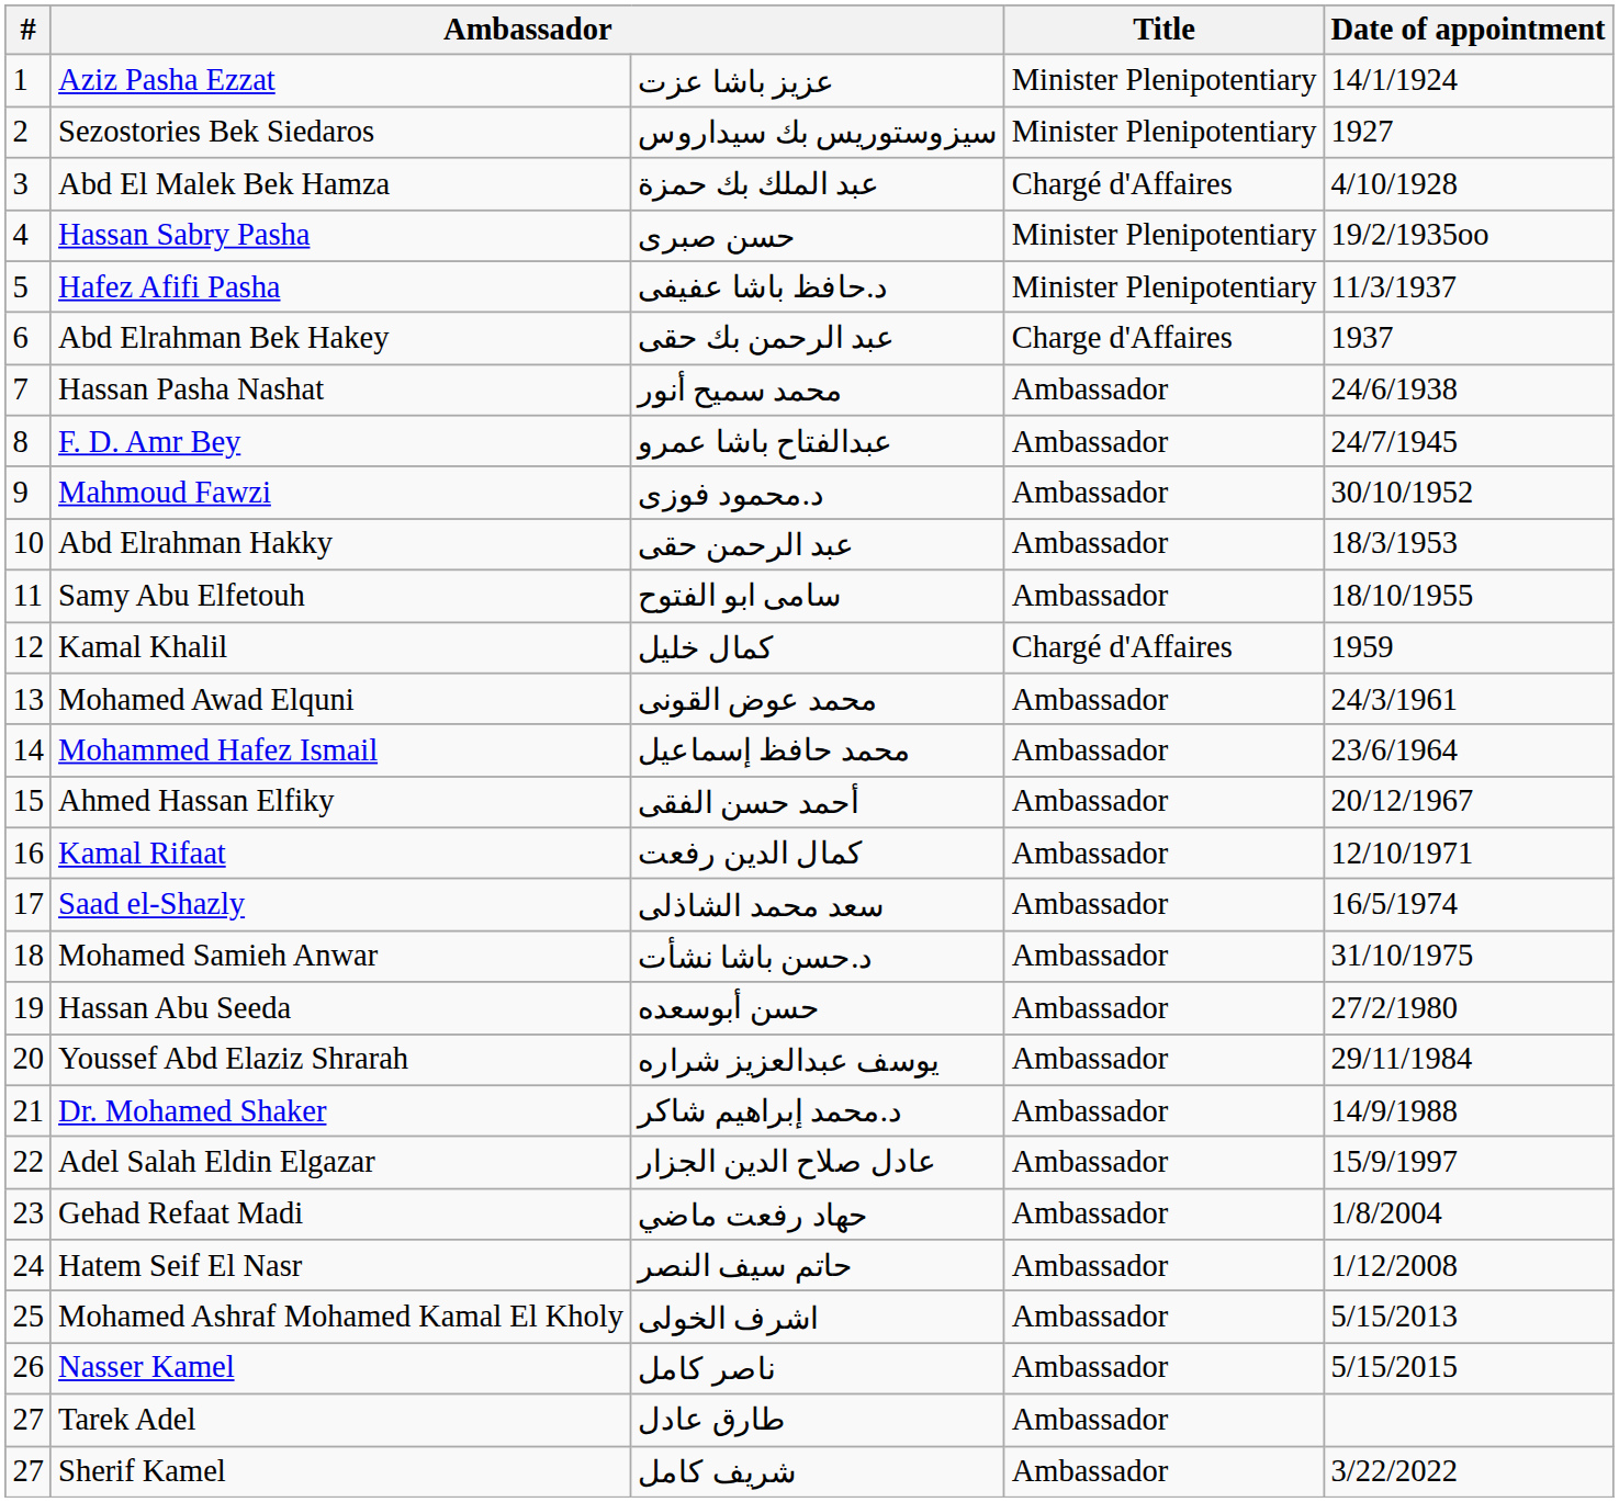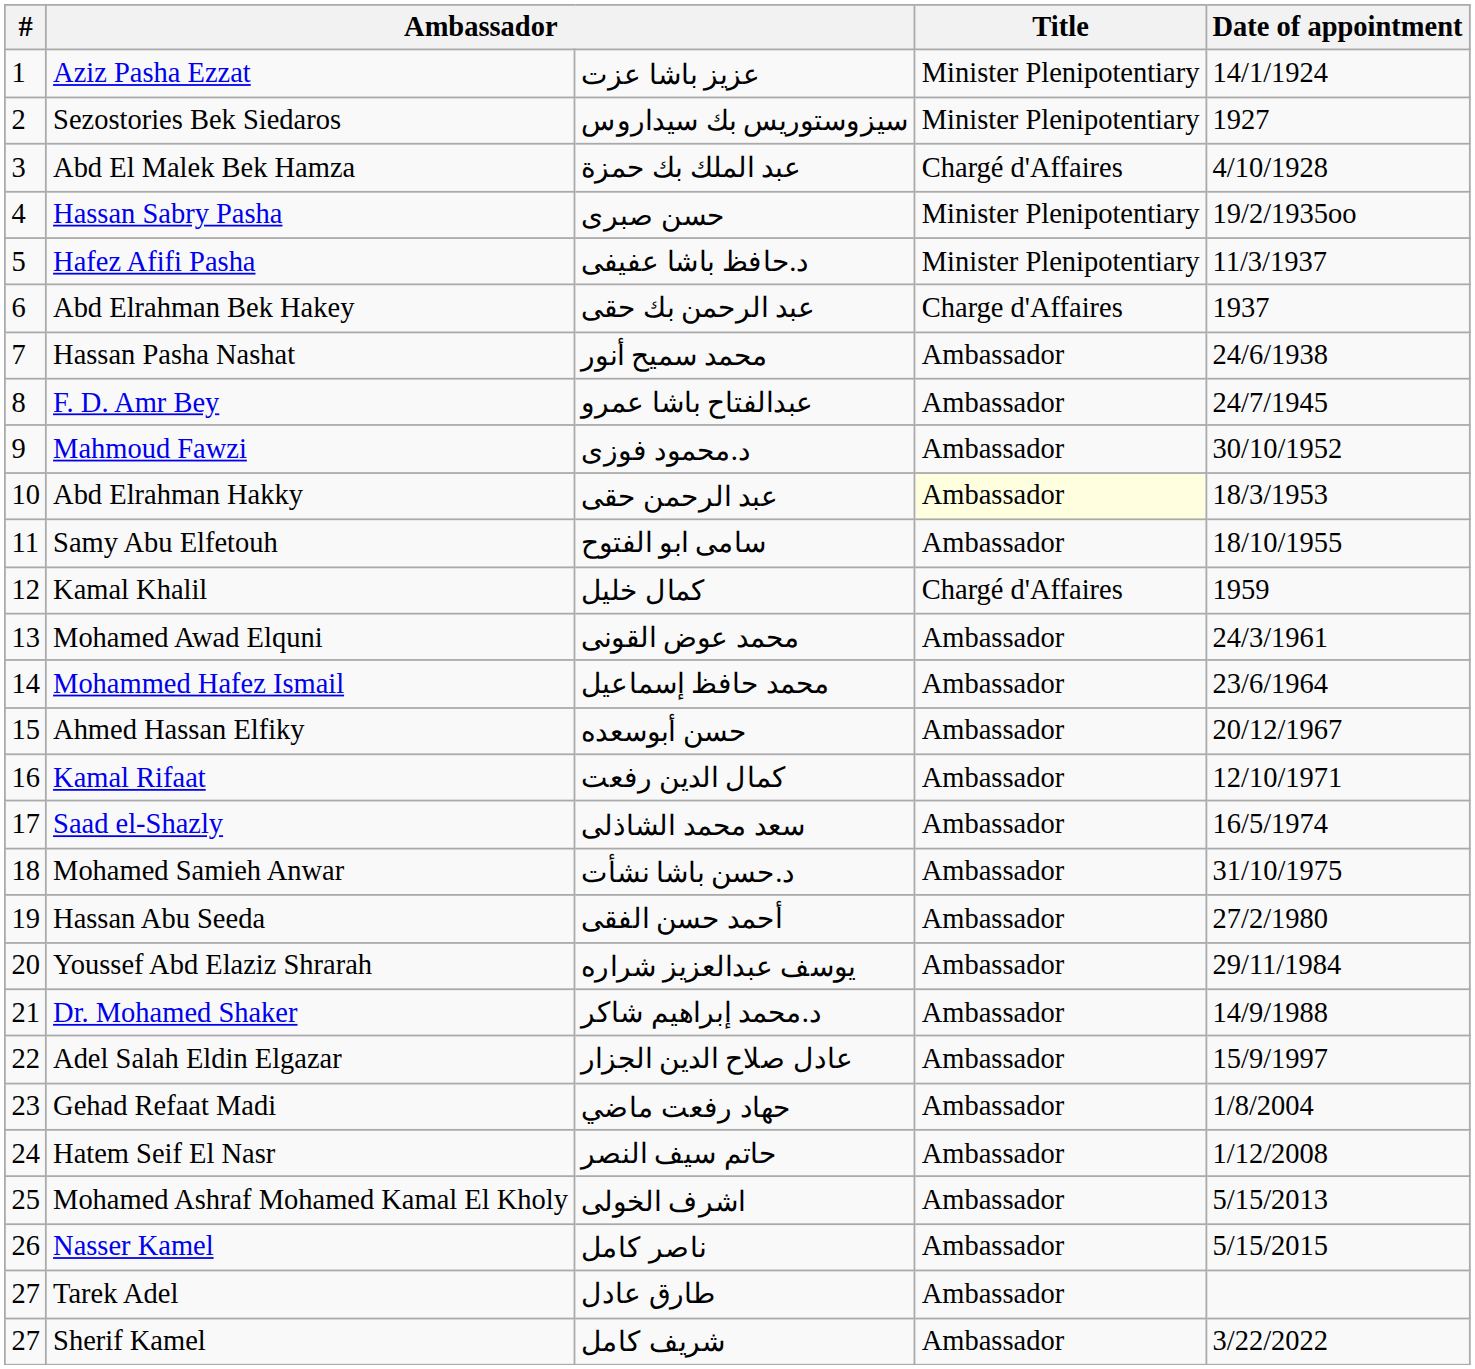Abd Elrahman Hakky | Title: no background -> lightyellow background
Ahmed Hassan Elfiky | column 3: أحمد حسن الفقى -> حسن أبوسعده
Hassan Abu Seeda | column 3: حسن أبوسعده -> أحمد حسن الفقى
